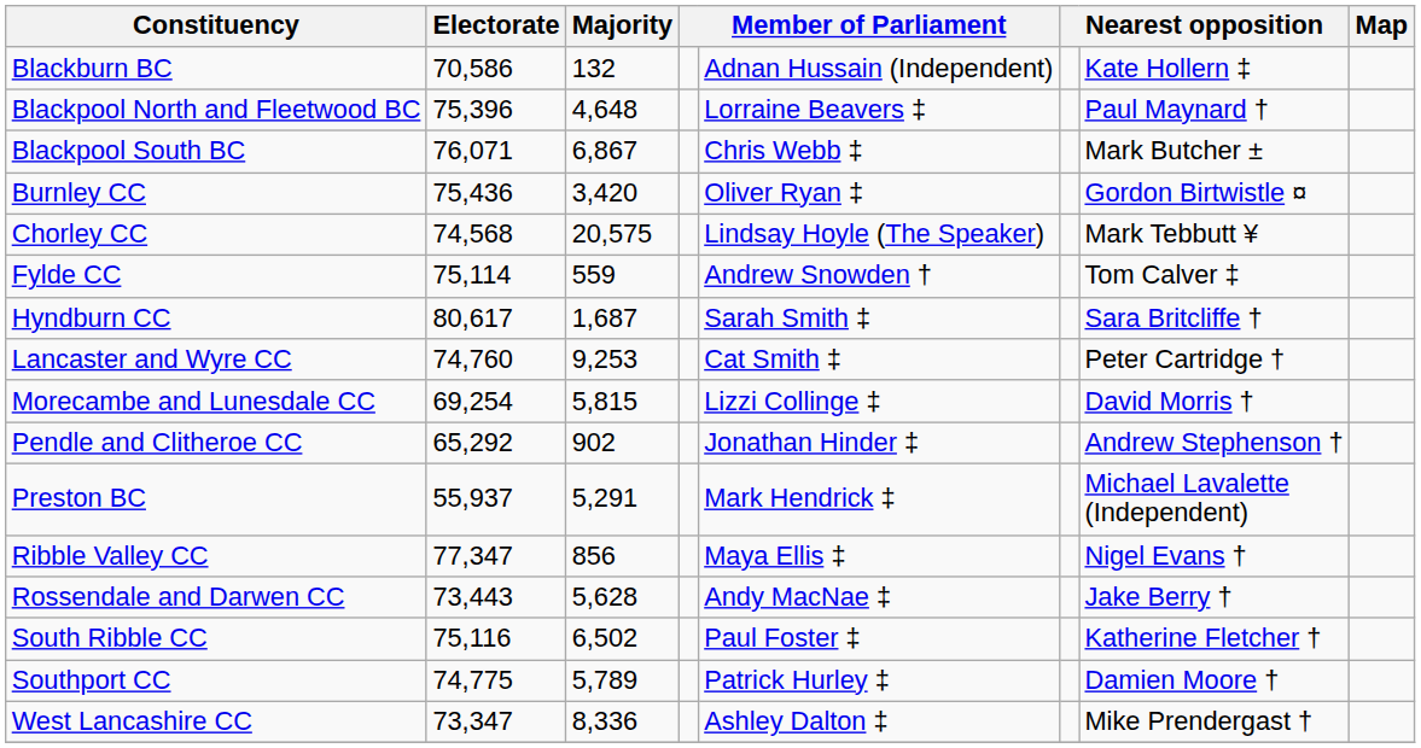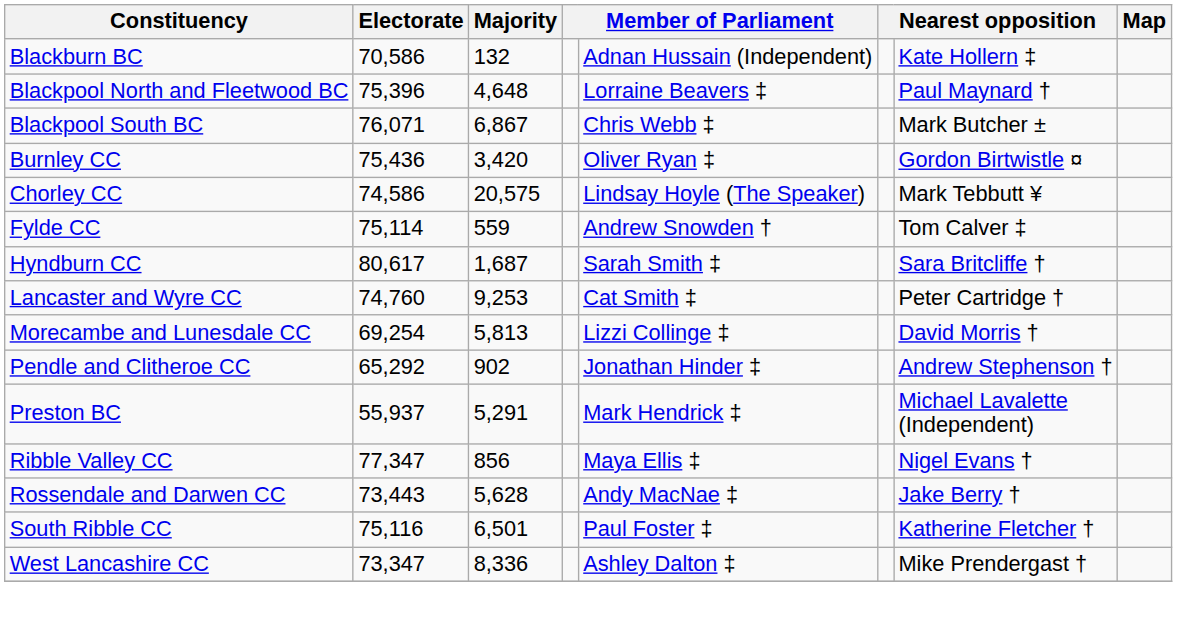Chorley CC | Electorate: 74,568 -> 74,586
Morecambe and Lunesdale CC | Majority: 5,815 -> 5,813
South Ribble CC | Majority: 6,502 -> 6,501
- row: Southport CC | 74,775 | 5,789 | Patrick Hurley ‡ | Damien Moore †
